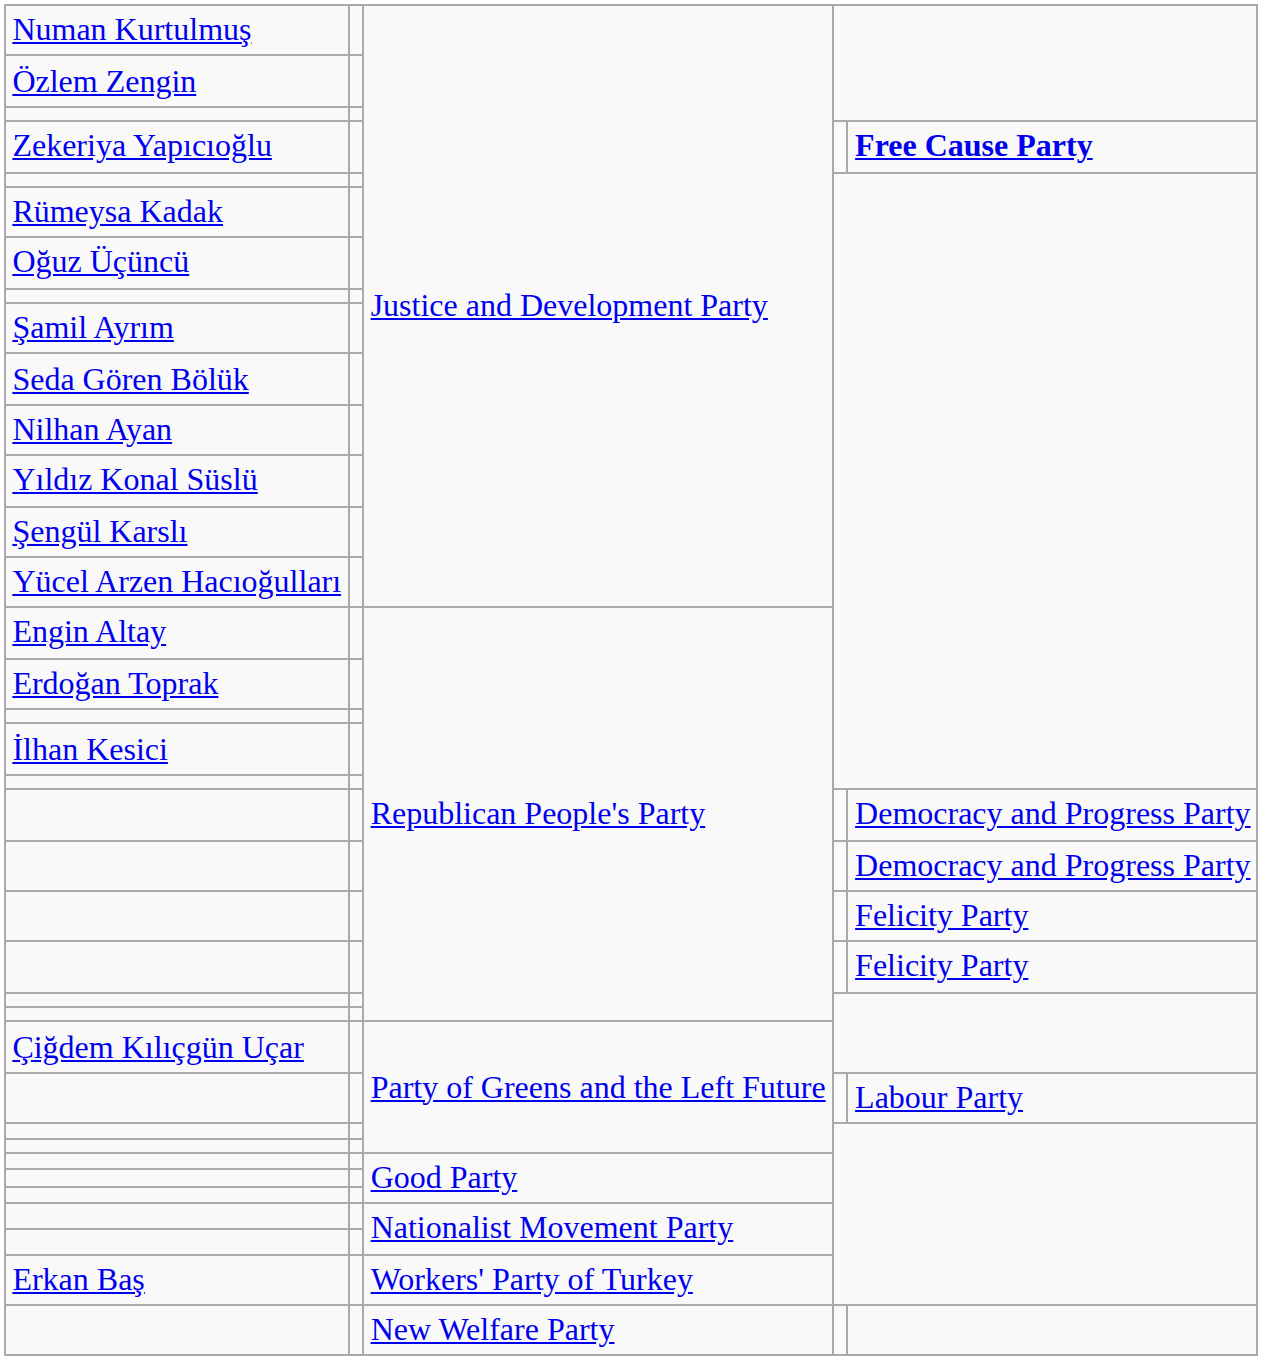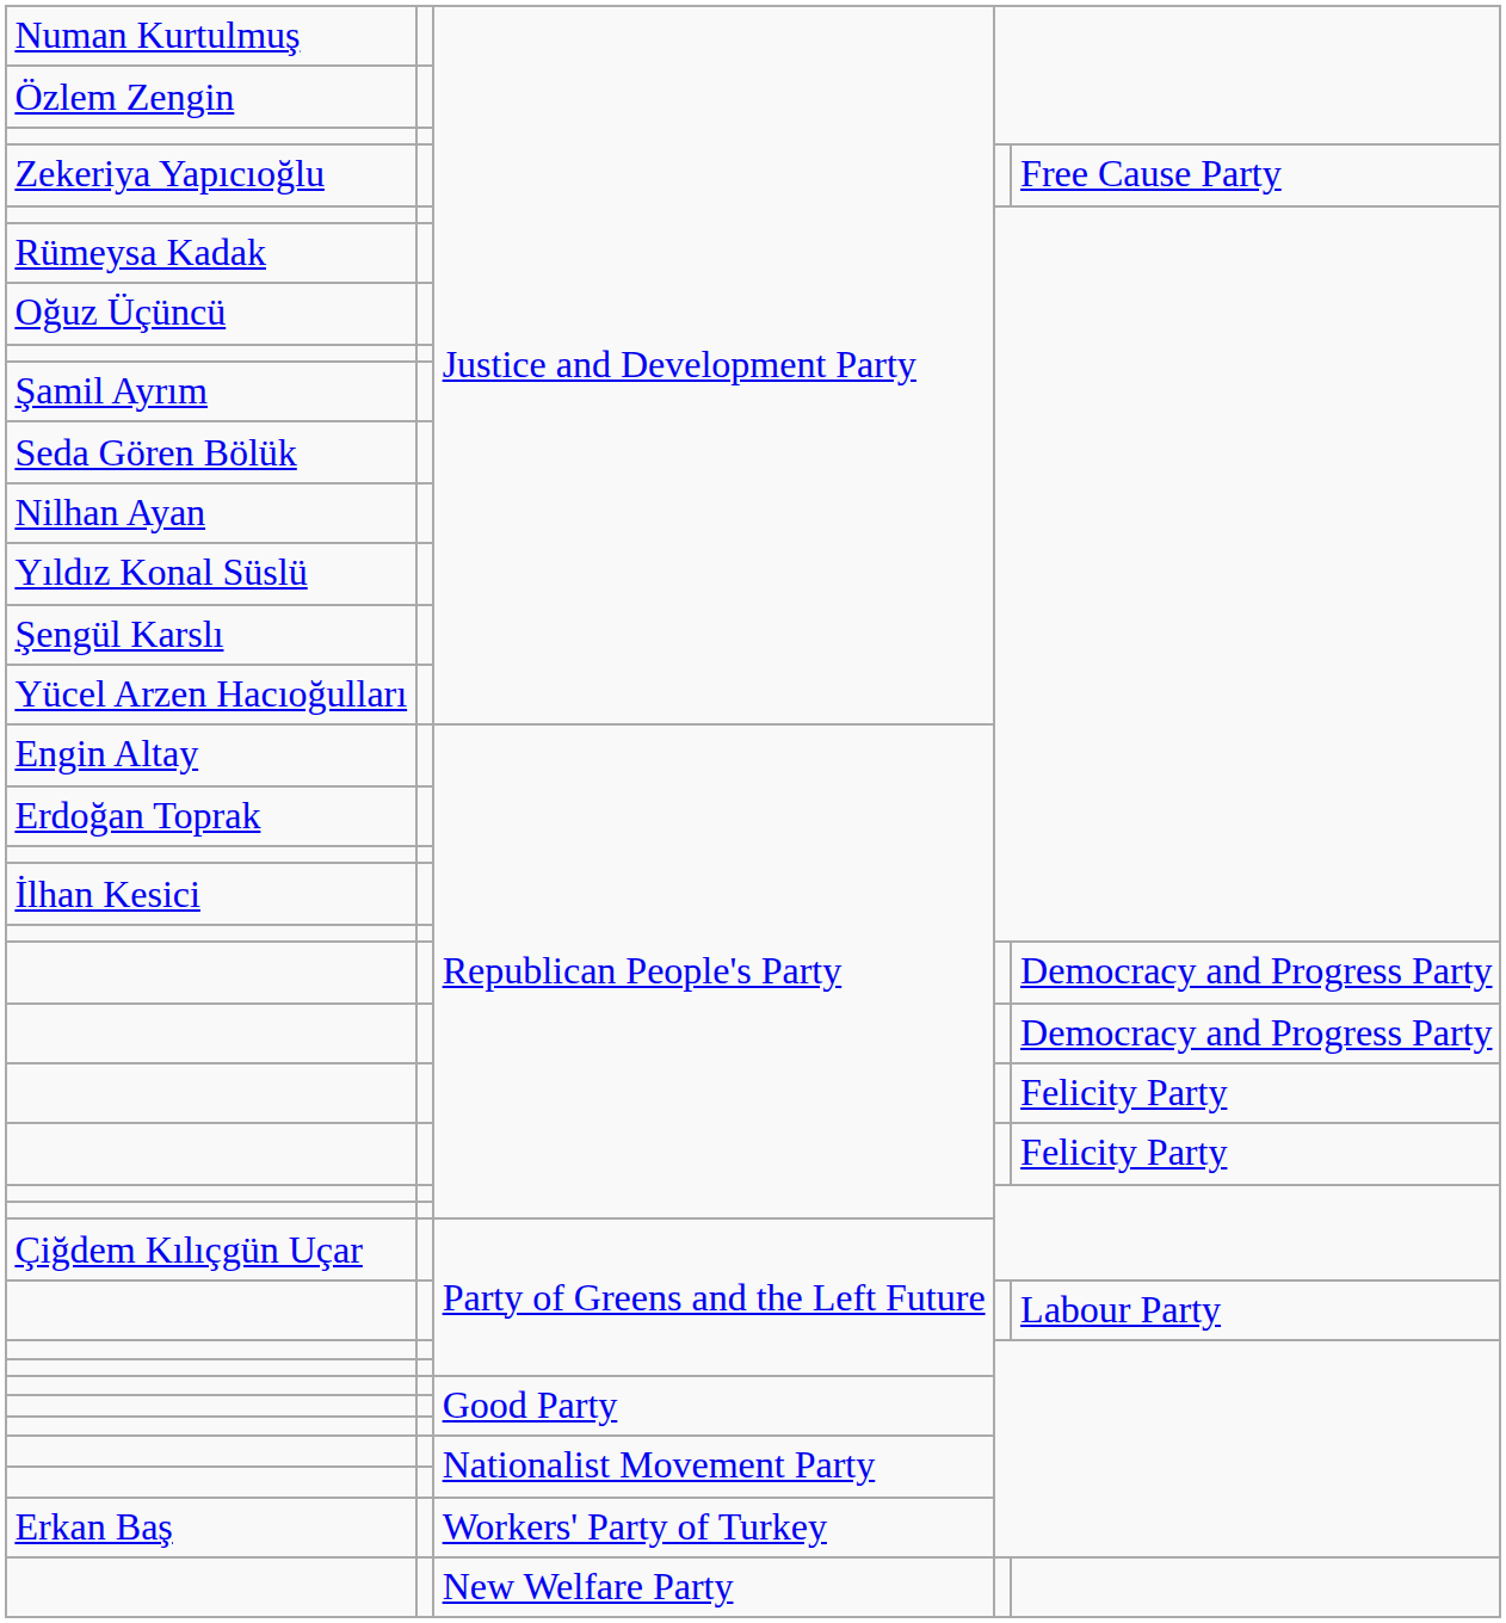Zekeriya Yapıcıoğlu | column 5: bold -> normal
